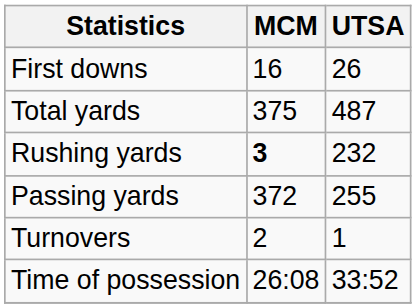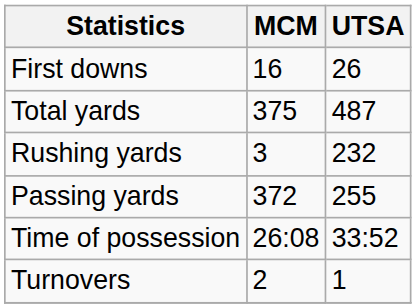Rushing yards | MCM: bold -> normal
rows swapped: Turnovers <-> Time of possession
